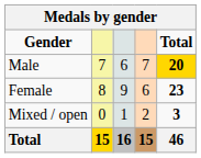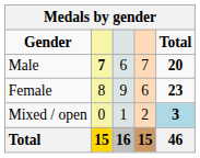Male | column 2: normal -> bold
Male | Total: gold background -> no background
Mixed / open | Total: no background -> lightblue background
